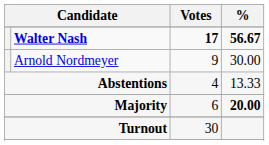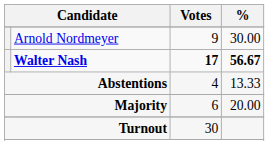rows swapped: Walter Nash <-> Arnold Nordmeyer
Majority | %: bold -> normal
